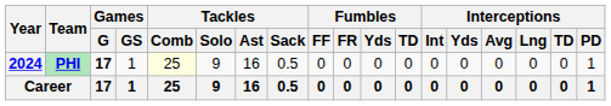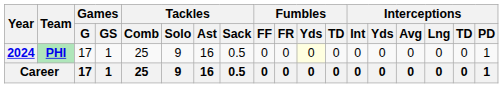PHI | Games / G: bold -> normal
PHI | Tackles / Comb: lightyellow background -> no background
PHI | Fumbles / Yds: no background -> lightyellow background
